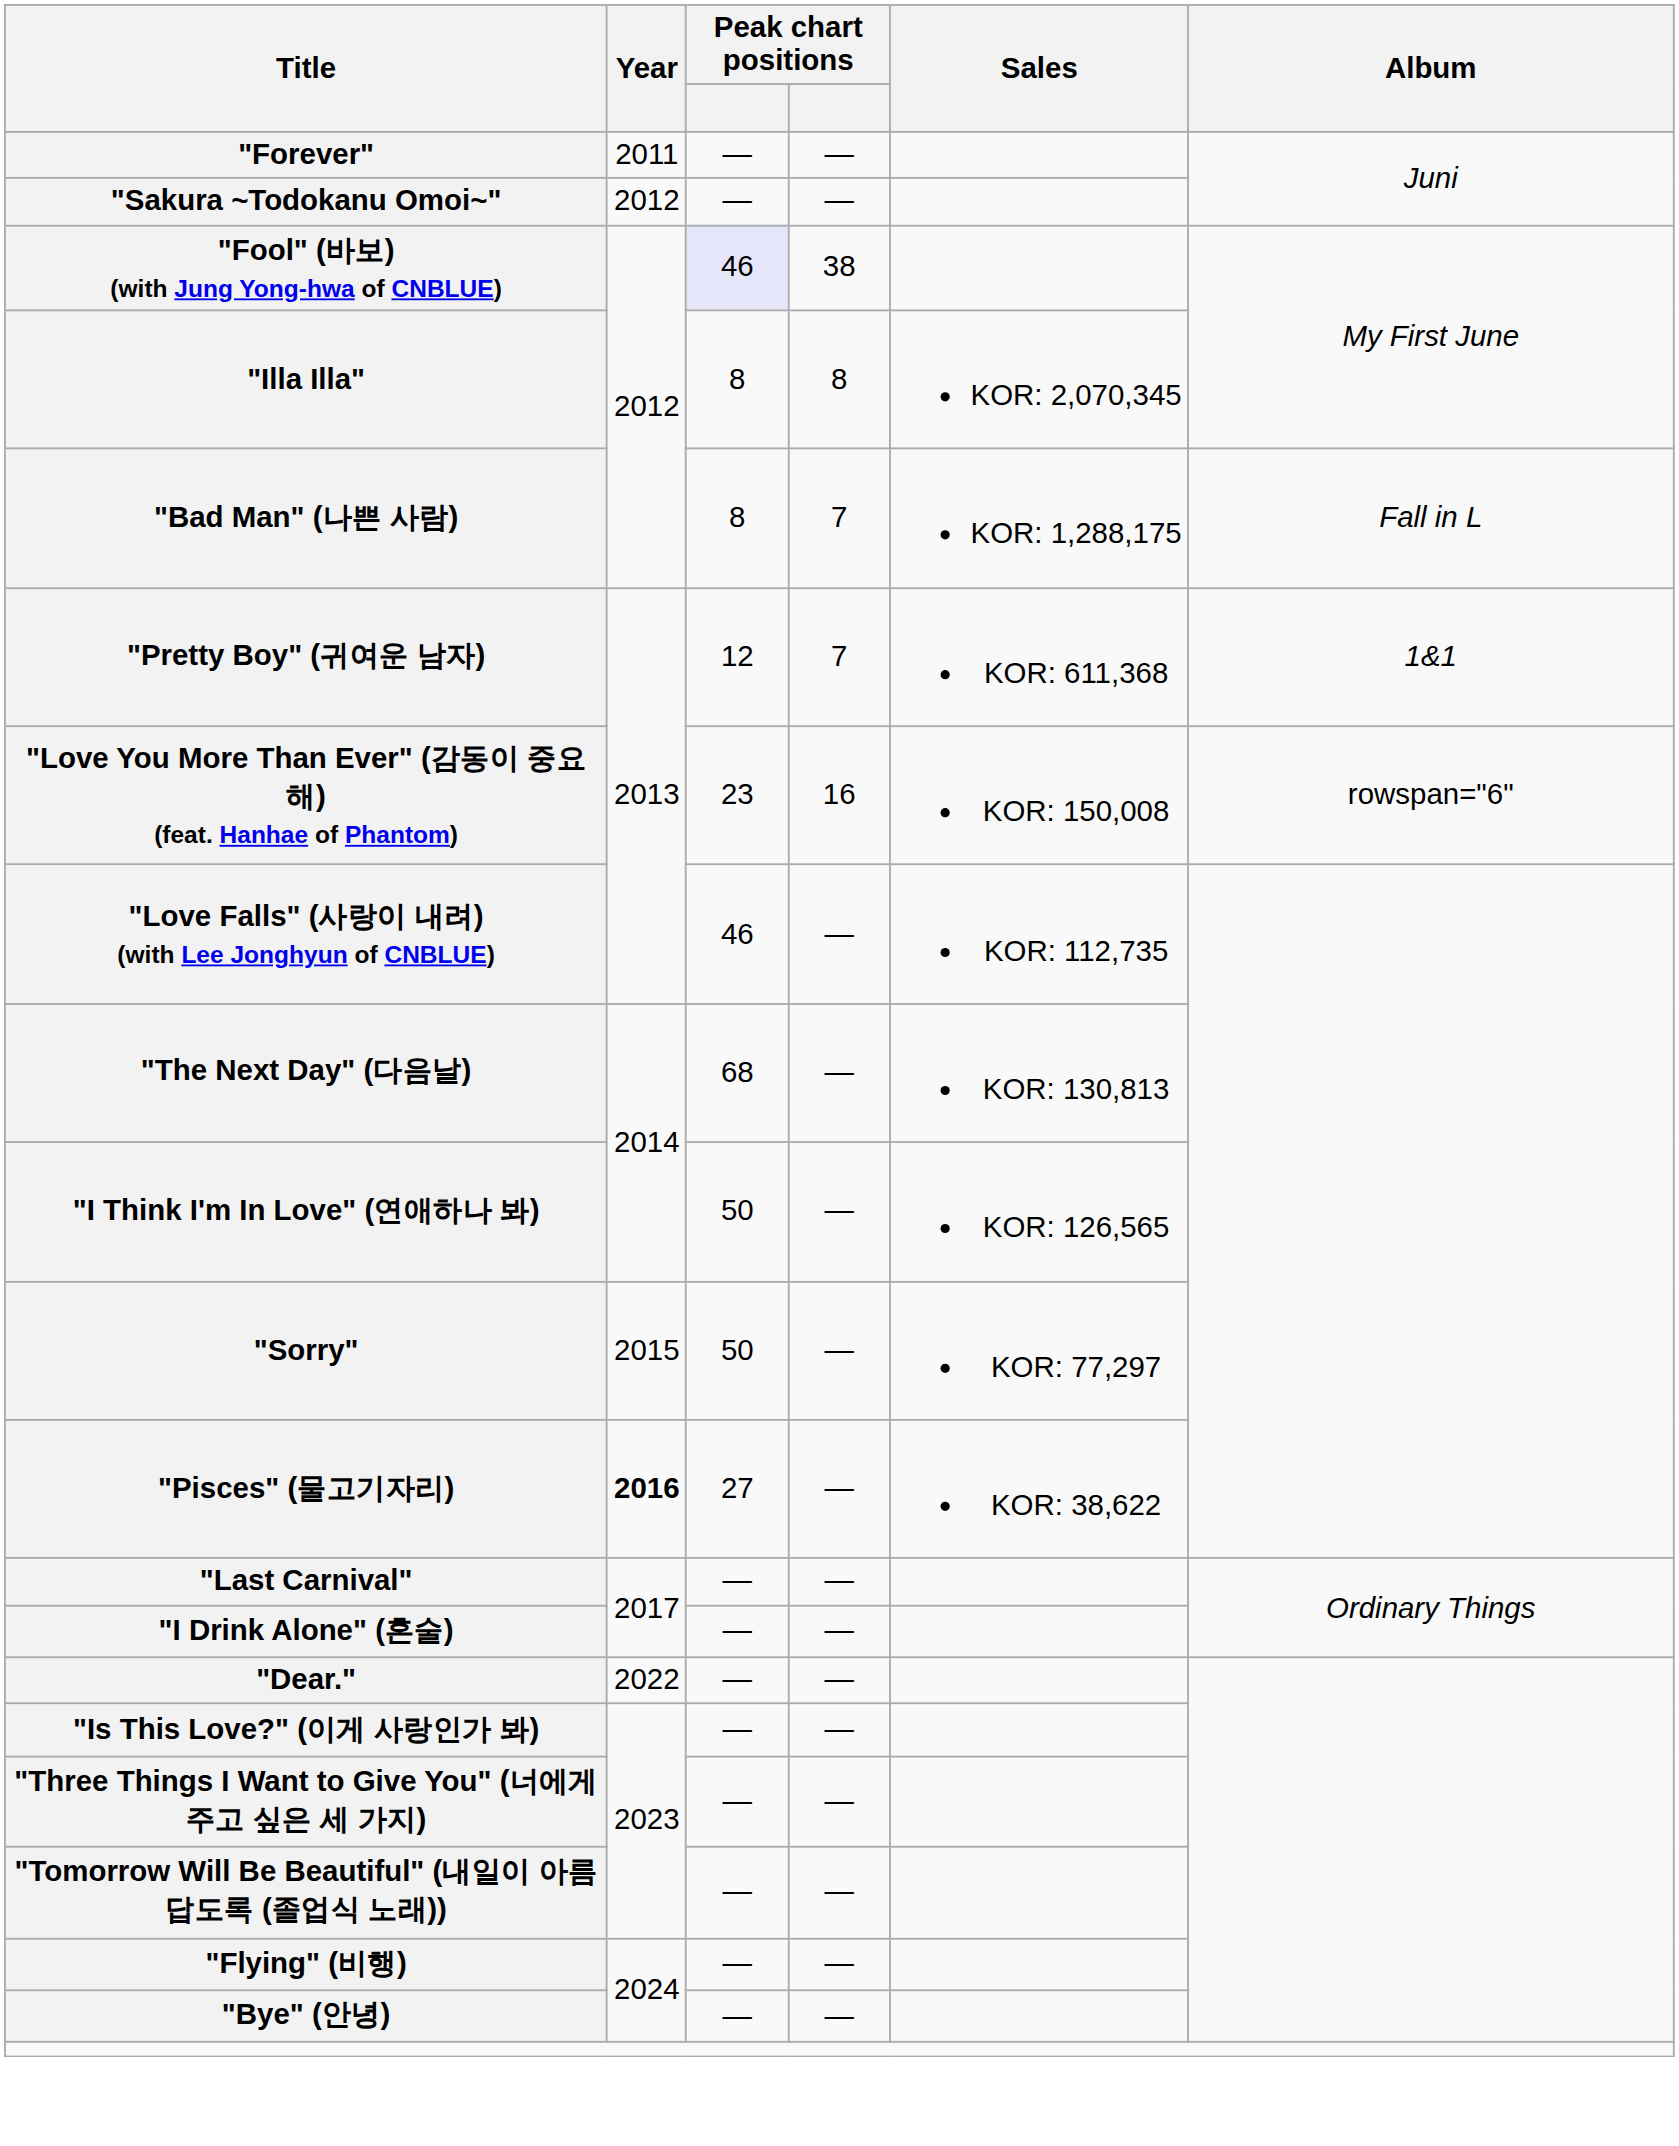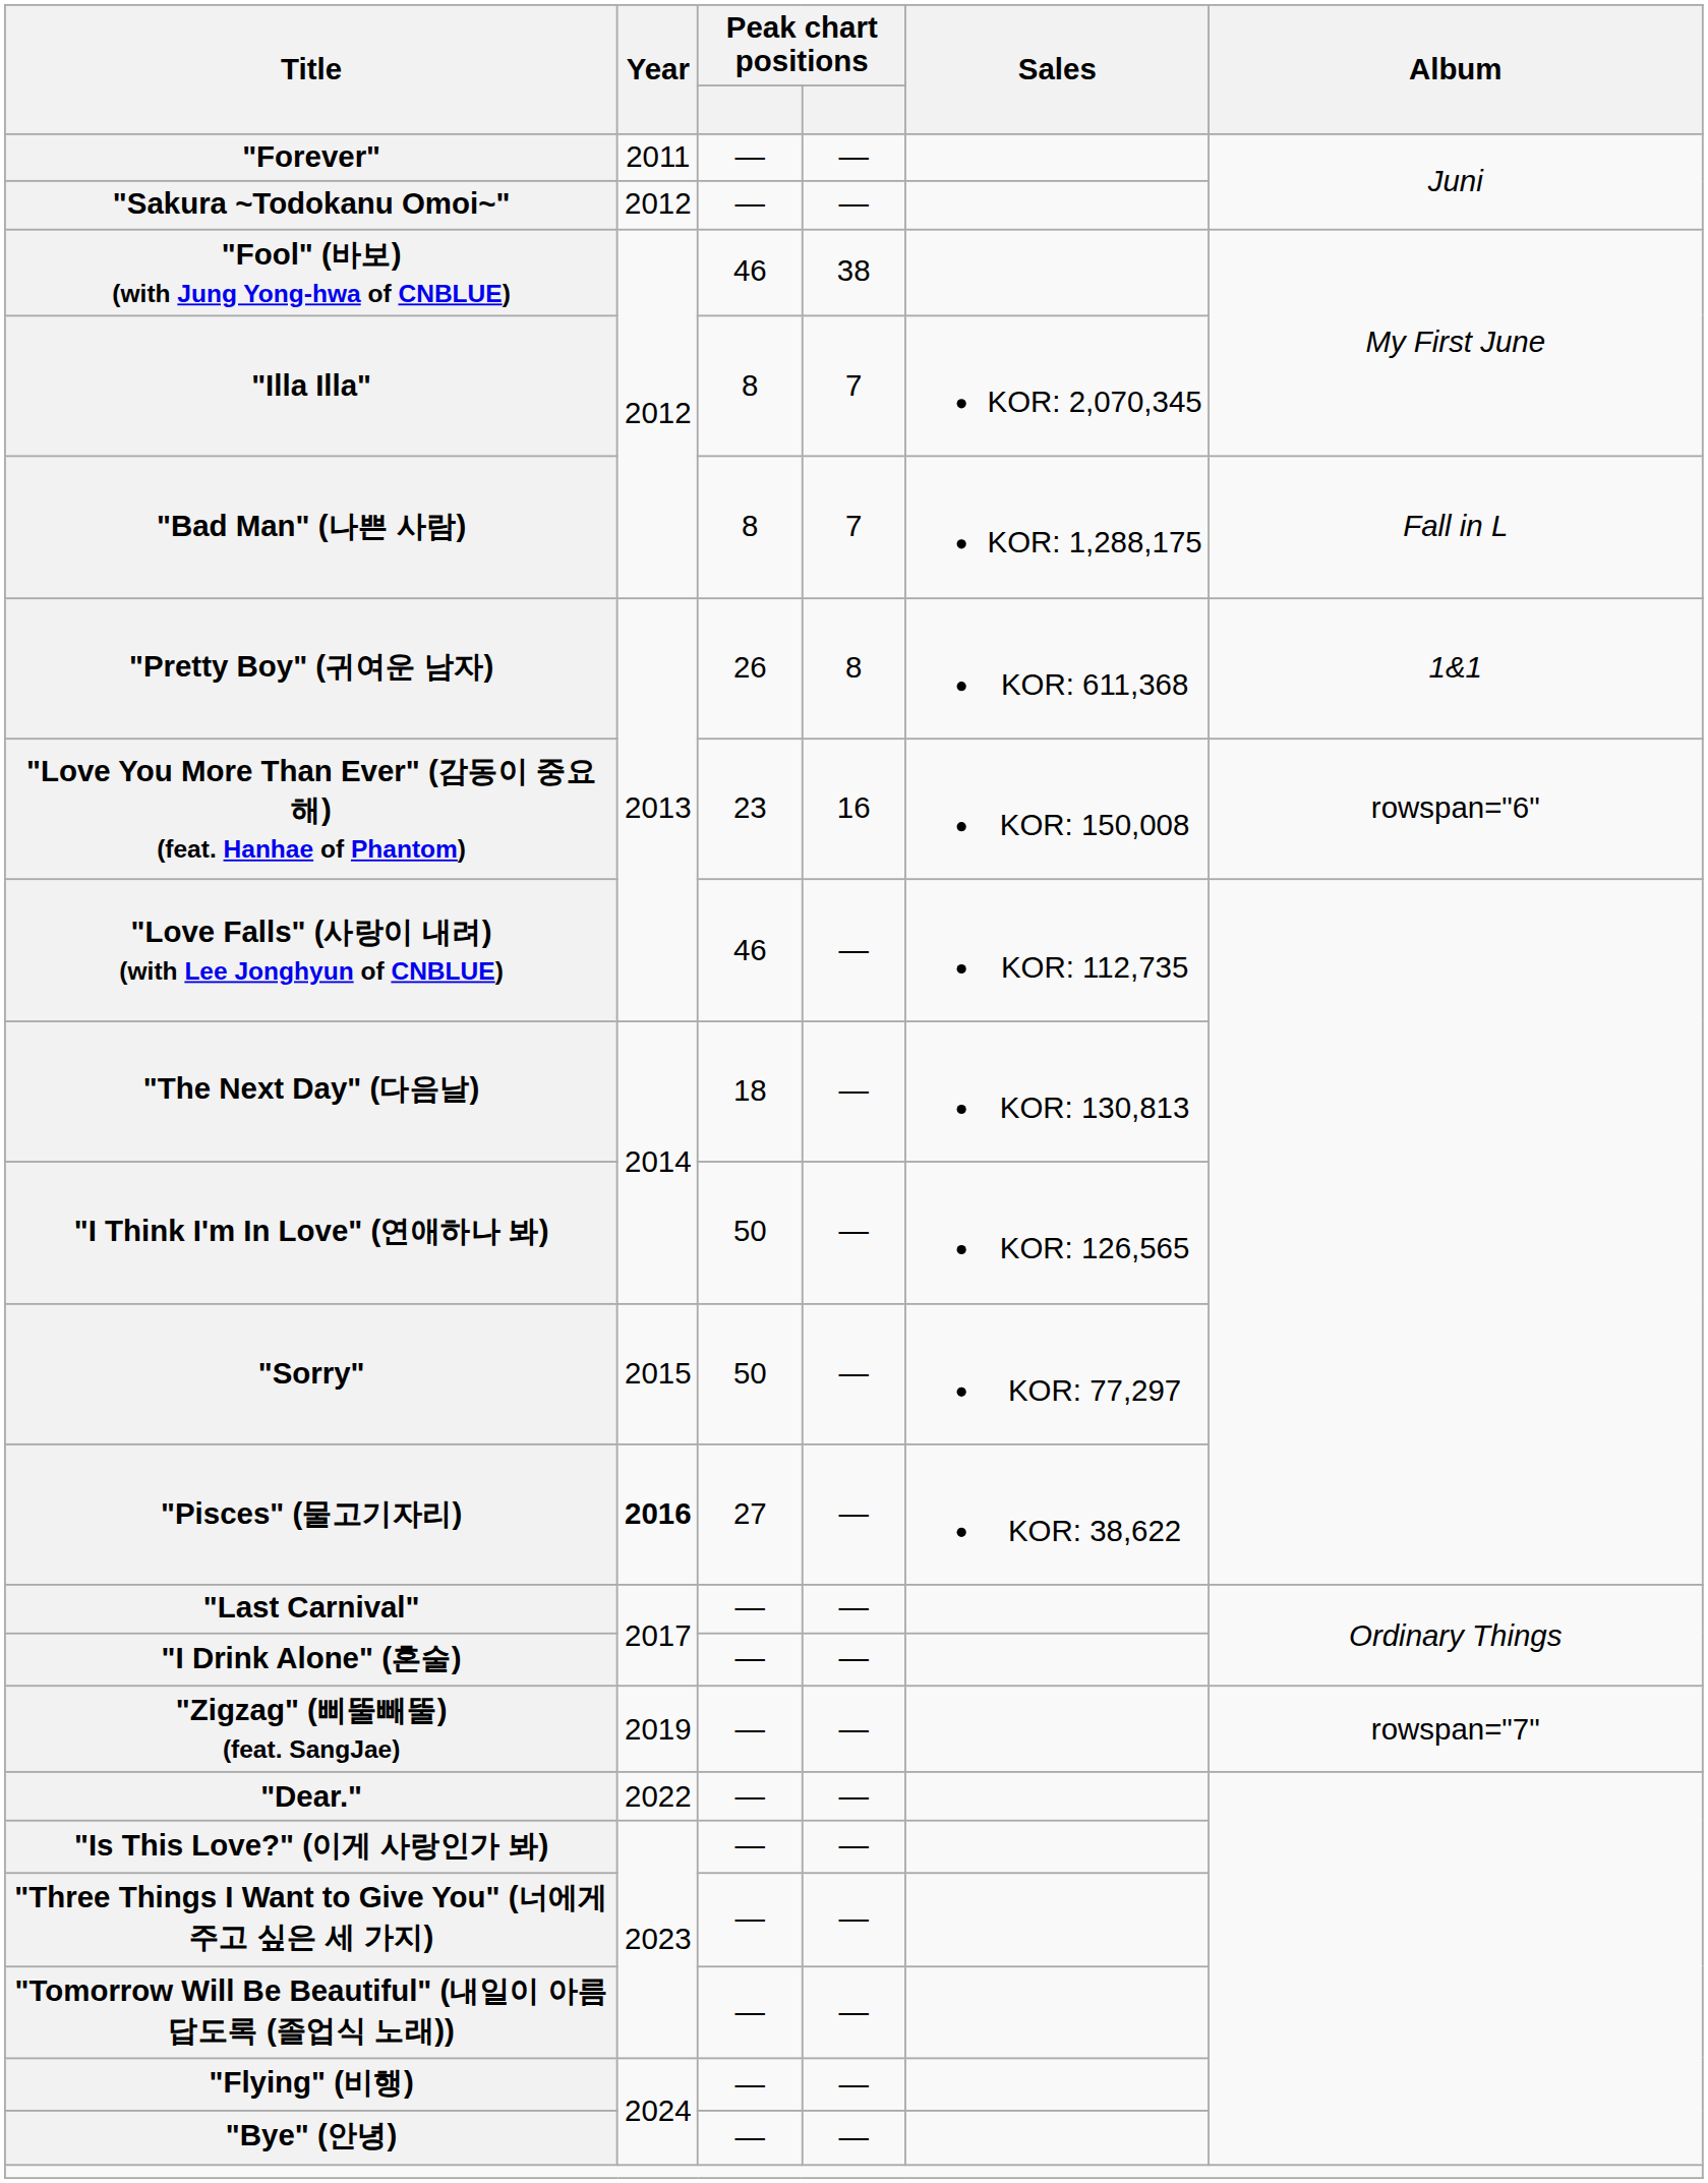"Fool" (바보) (with Jung Yong-hwa of CNBLUE) | column 3: lavender background -> no background
"Illa Illa" | column 4: 8 -> 7
"Pretty Boy" (귀여운 남자) | column 3: 12 -> 26
"Pretty Boy" (귀여운 남자) | column 4: 7 -> 8
"The Next Day" (다음날) | column 3: 68 -> 18
+ row: "Zigzag" (삐뚤빼뚤) (feat. SangJae) | 2019 | — | — | rowspan="7"
